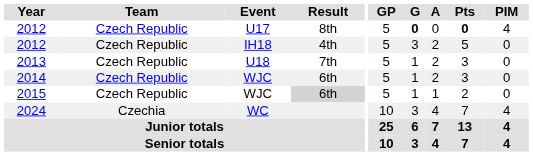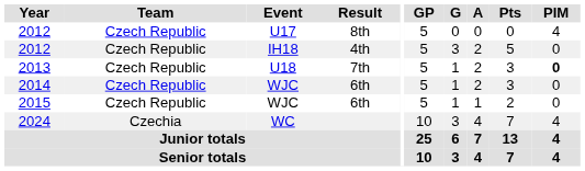2012 / U17 | G: bold -> normal
2012 / U17 | Pts: bold -> normal
2013 | PIM: normal -> bold
2015 | Result: lightgrey background -> no background
